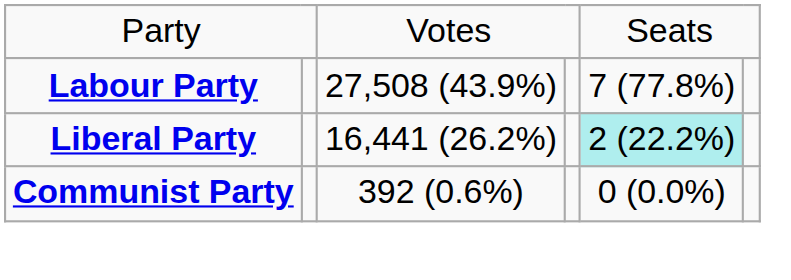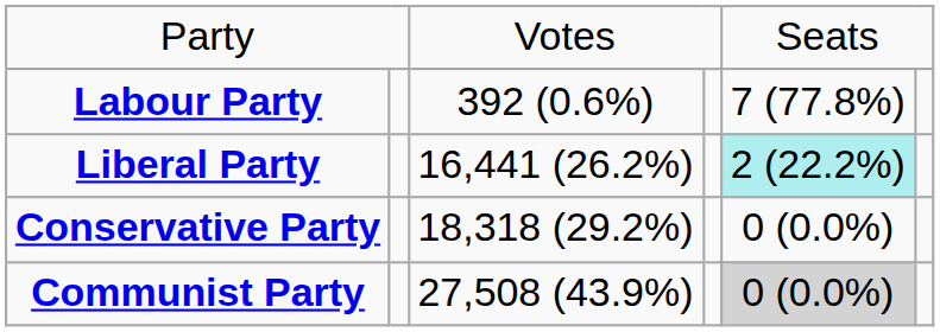Labour Party | column 3: 27,508 (43.9%) -> 392 (0.6%)
+ row: Conservative Party | 18,318 (29.2%) | 0 (0.0%)
Communist Party | column 3: 392 (0.6%) -> 27,508 (43.9%)
Communist Party | column 5: no background -> lightgrey background
